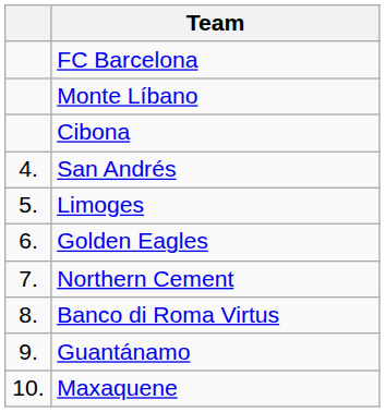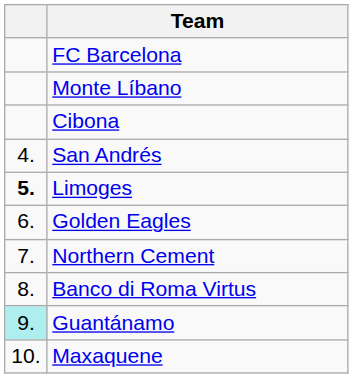Limoges | column 1: normal -> bold
Guantánamo | column 1: no background -> paleturquoise background
